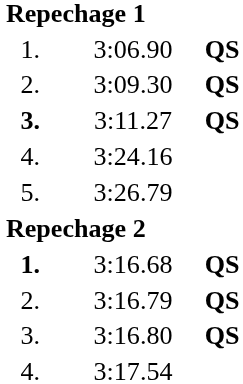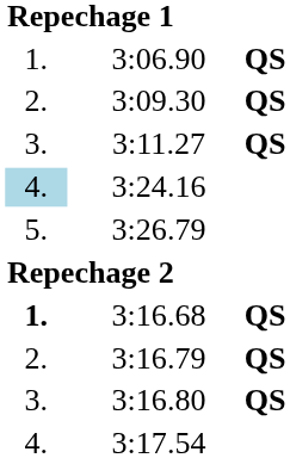3:11.27 | column 1: bold -> normal
3:24.16 | column 1: no background -> lightblue background
